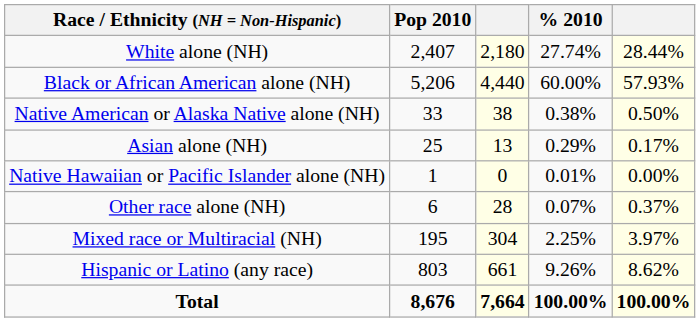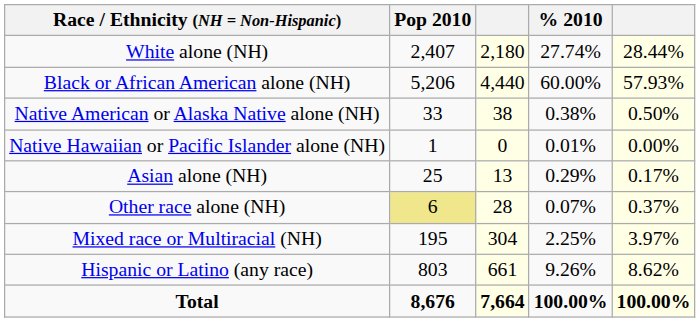rows swapped: Asian alone (NH) <-> Native Hawaiian or Pacific Islander alone (NH)
Other race alone (NH) | Pop 2010: no background -> khaki background
